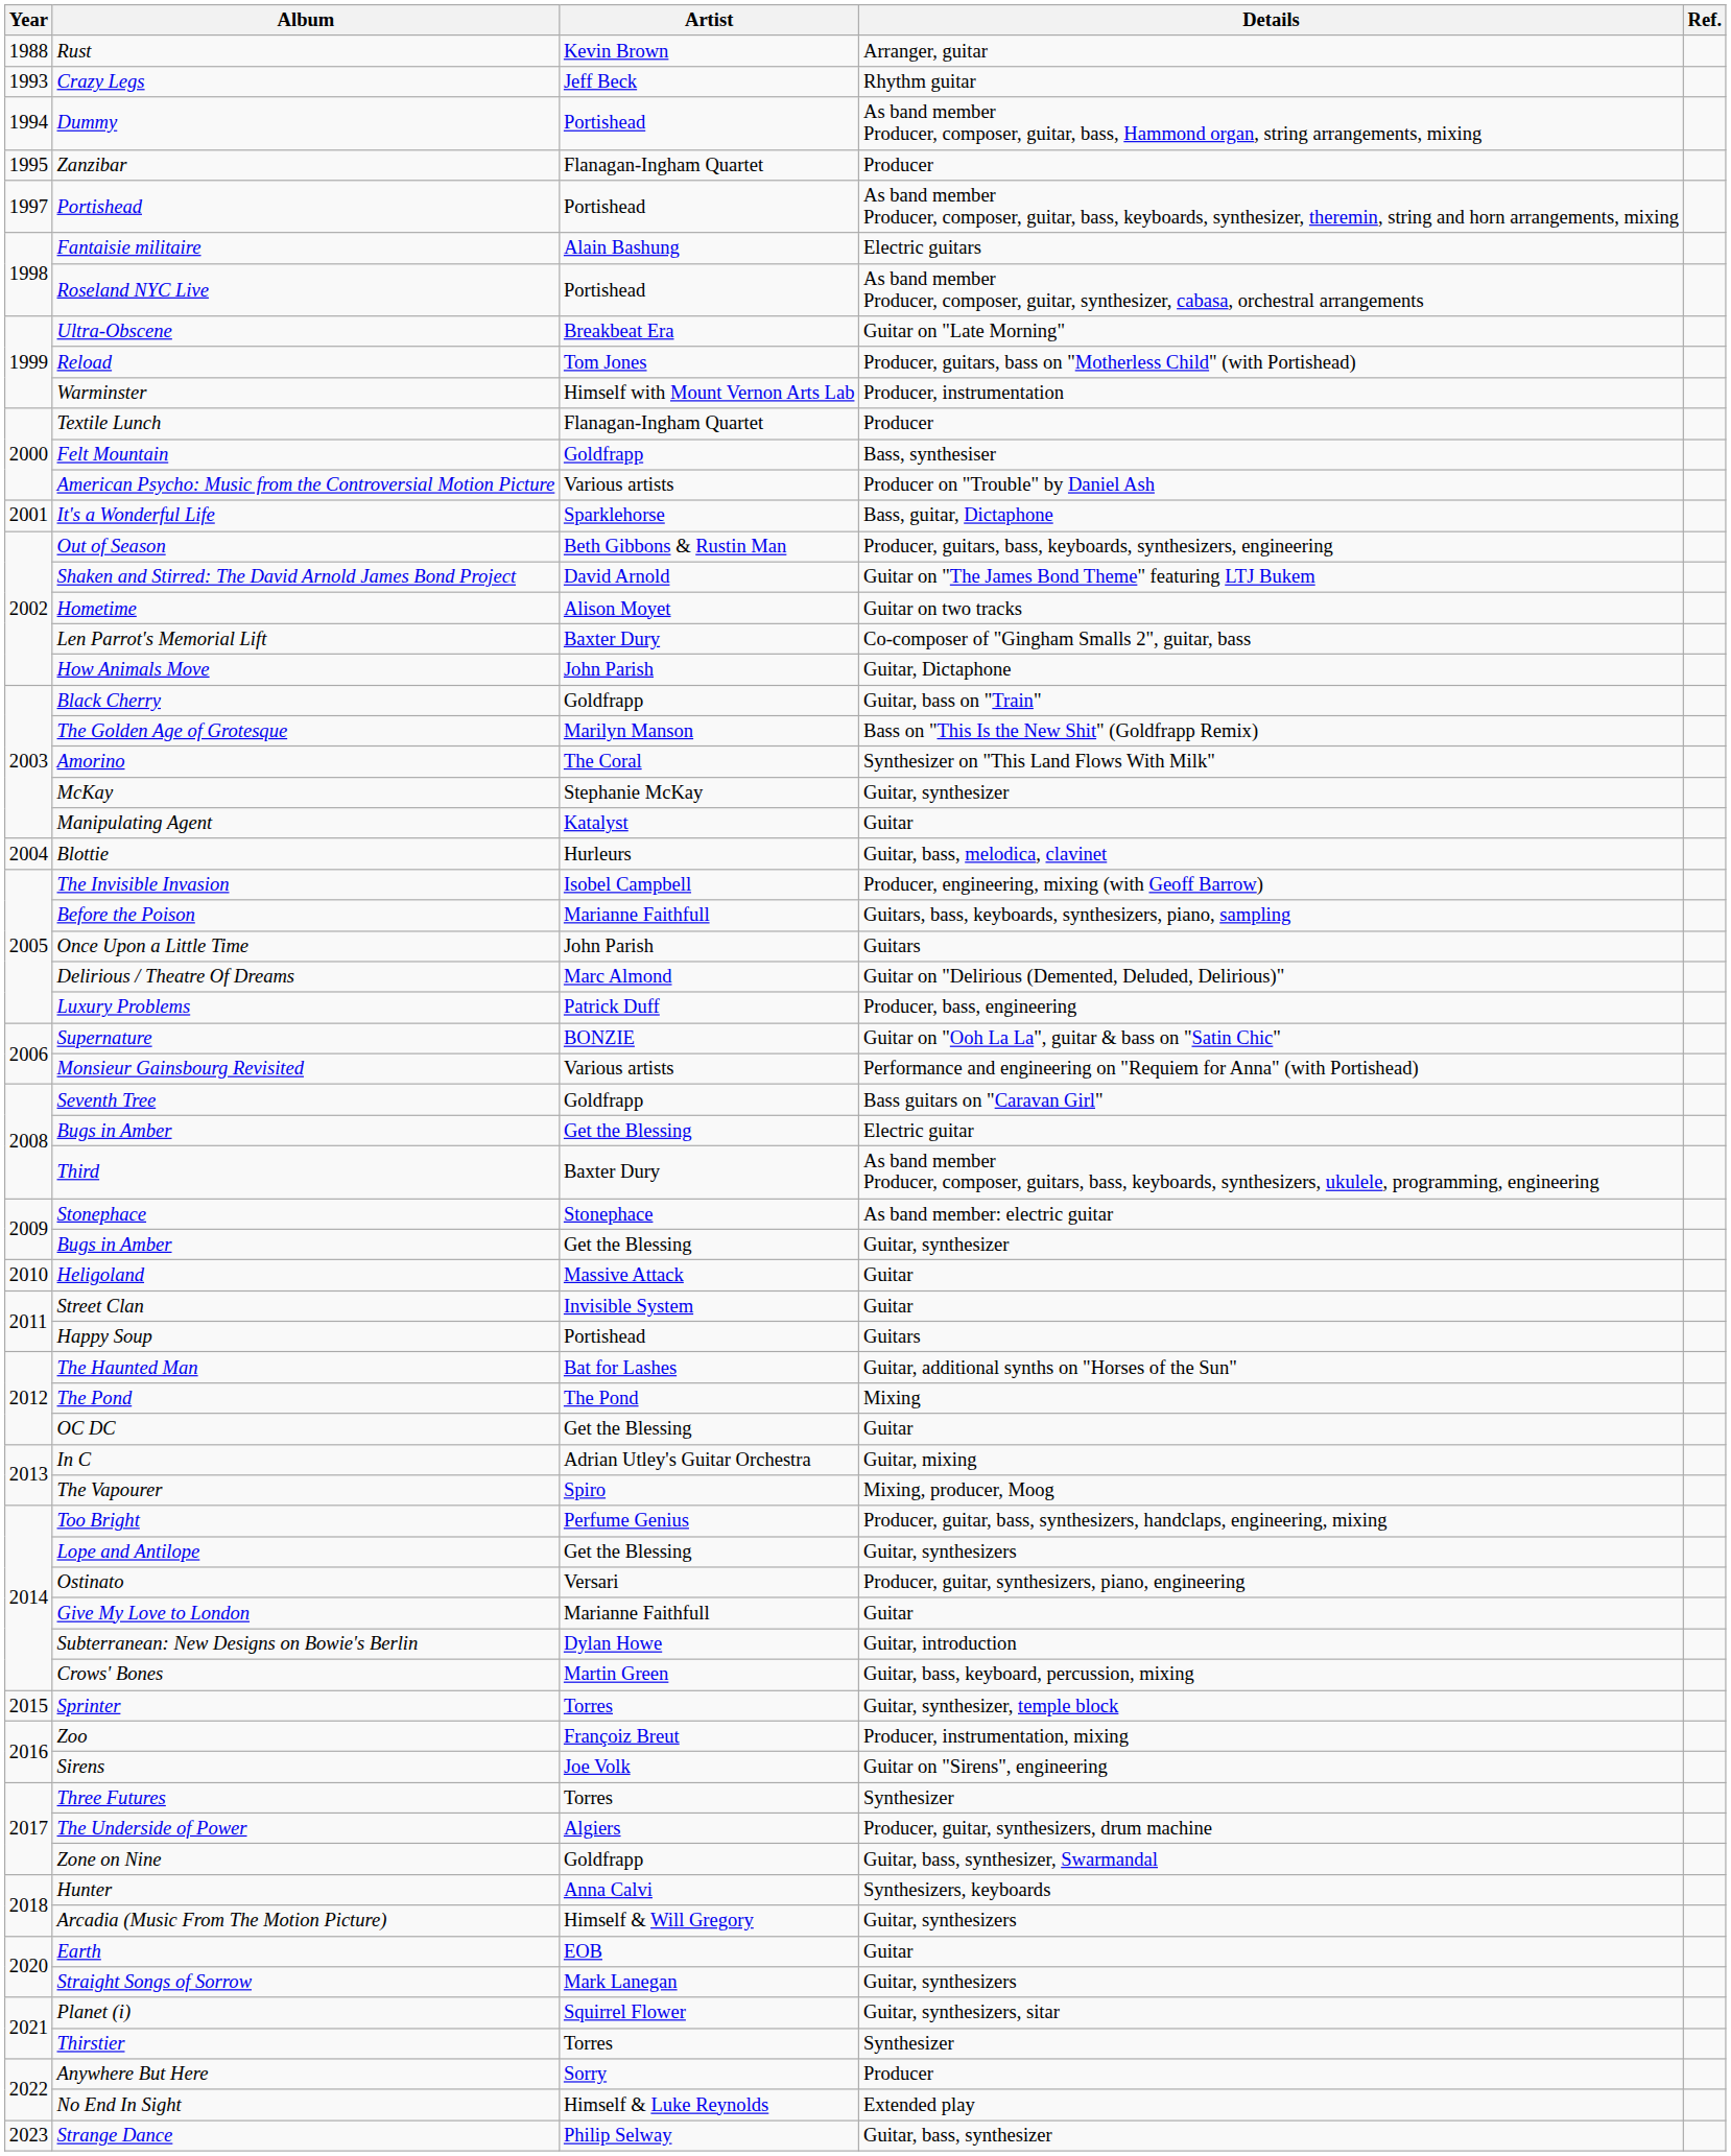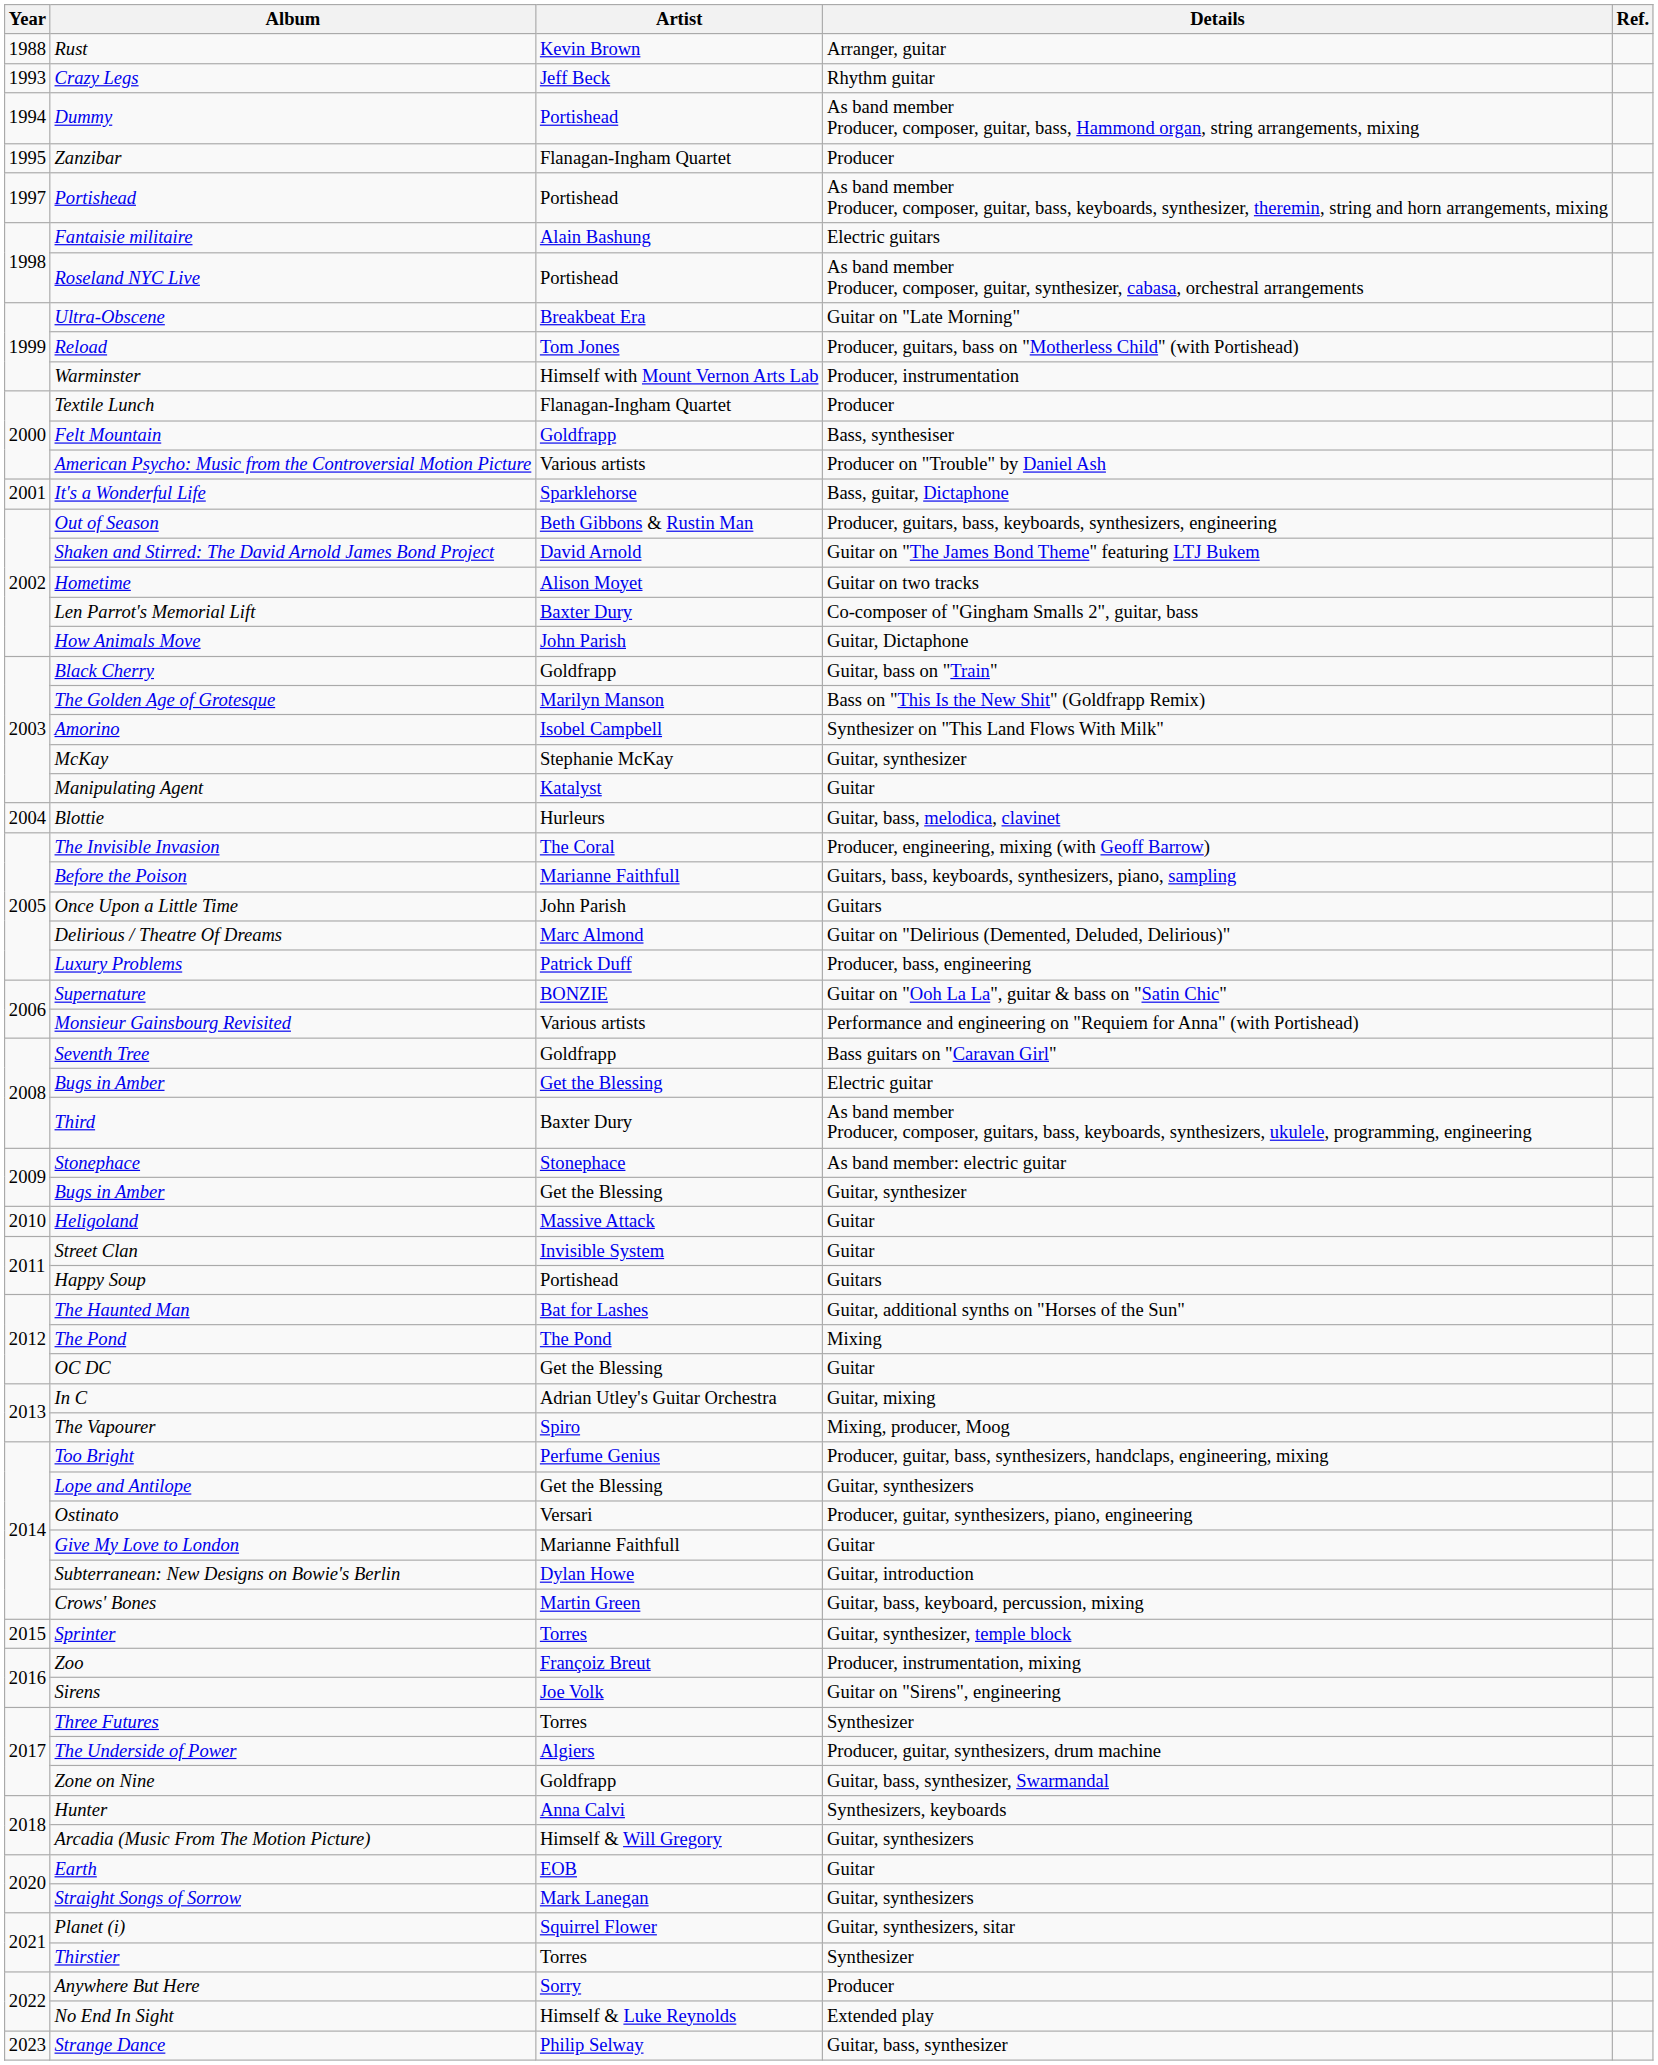Amorino | Artist: The Coral -> Isobel Campbell
The Invisible Invasion | Artist: Isobel Campbell -> The Coral
